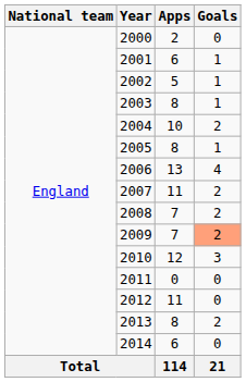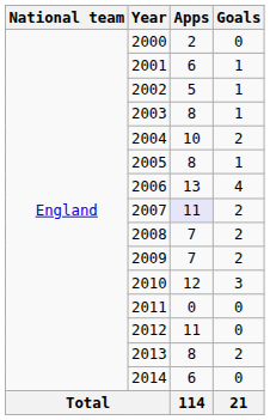2007 | Apps: no background -> lavender background
2009 | Goals: lightsalmon background -> no background
